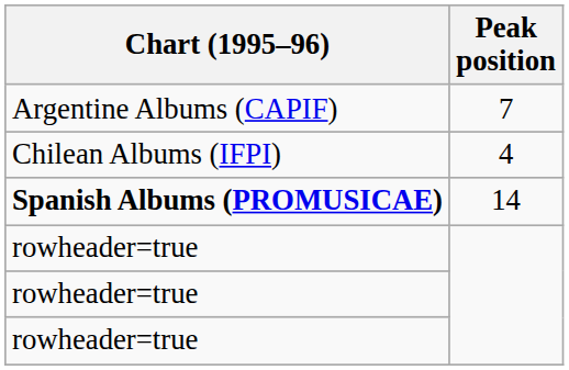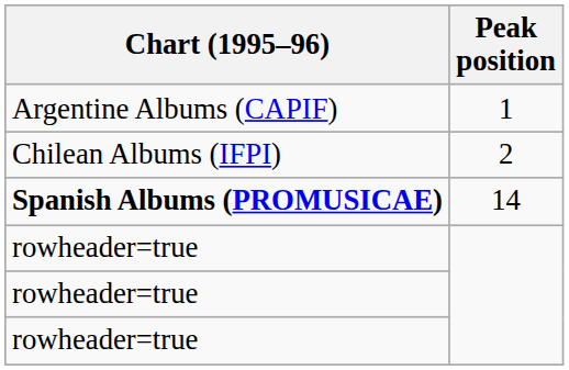row 2 | Peak position: 7 -> 1
row 3 | Peak position: 4 -> 2
